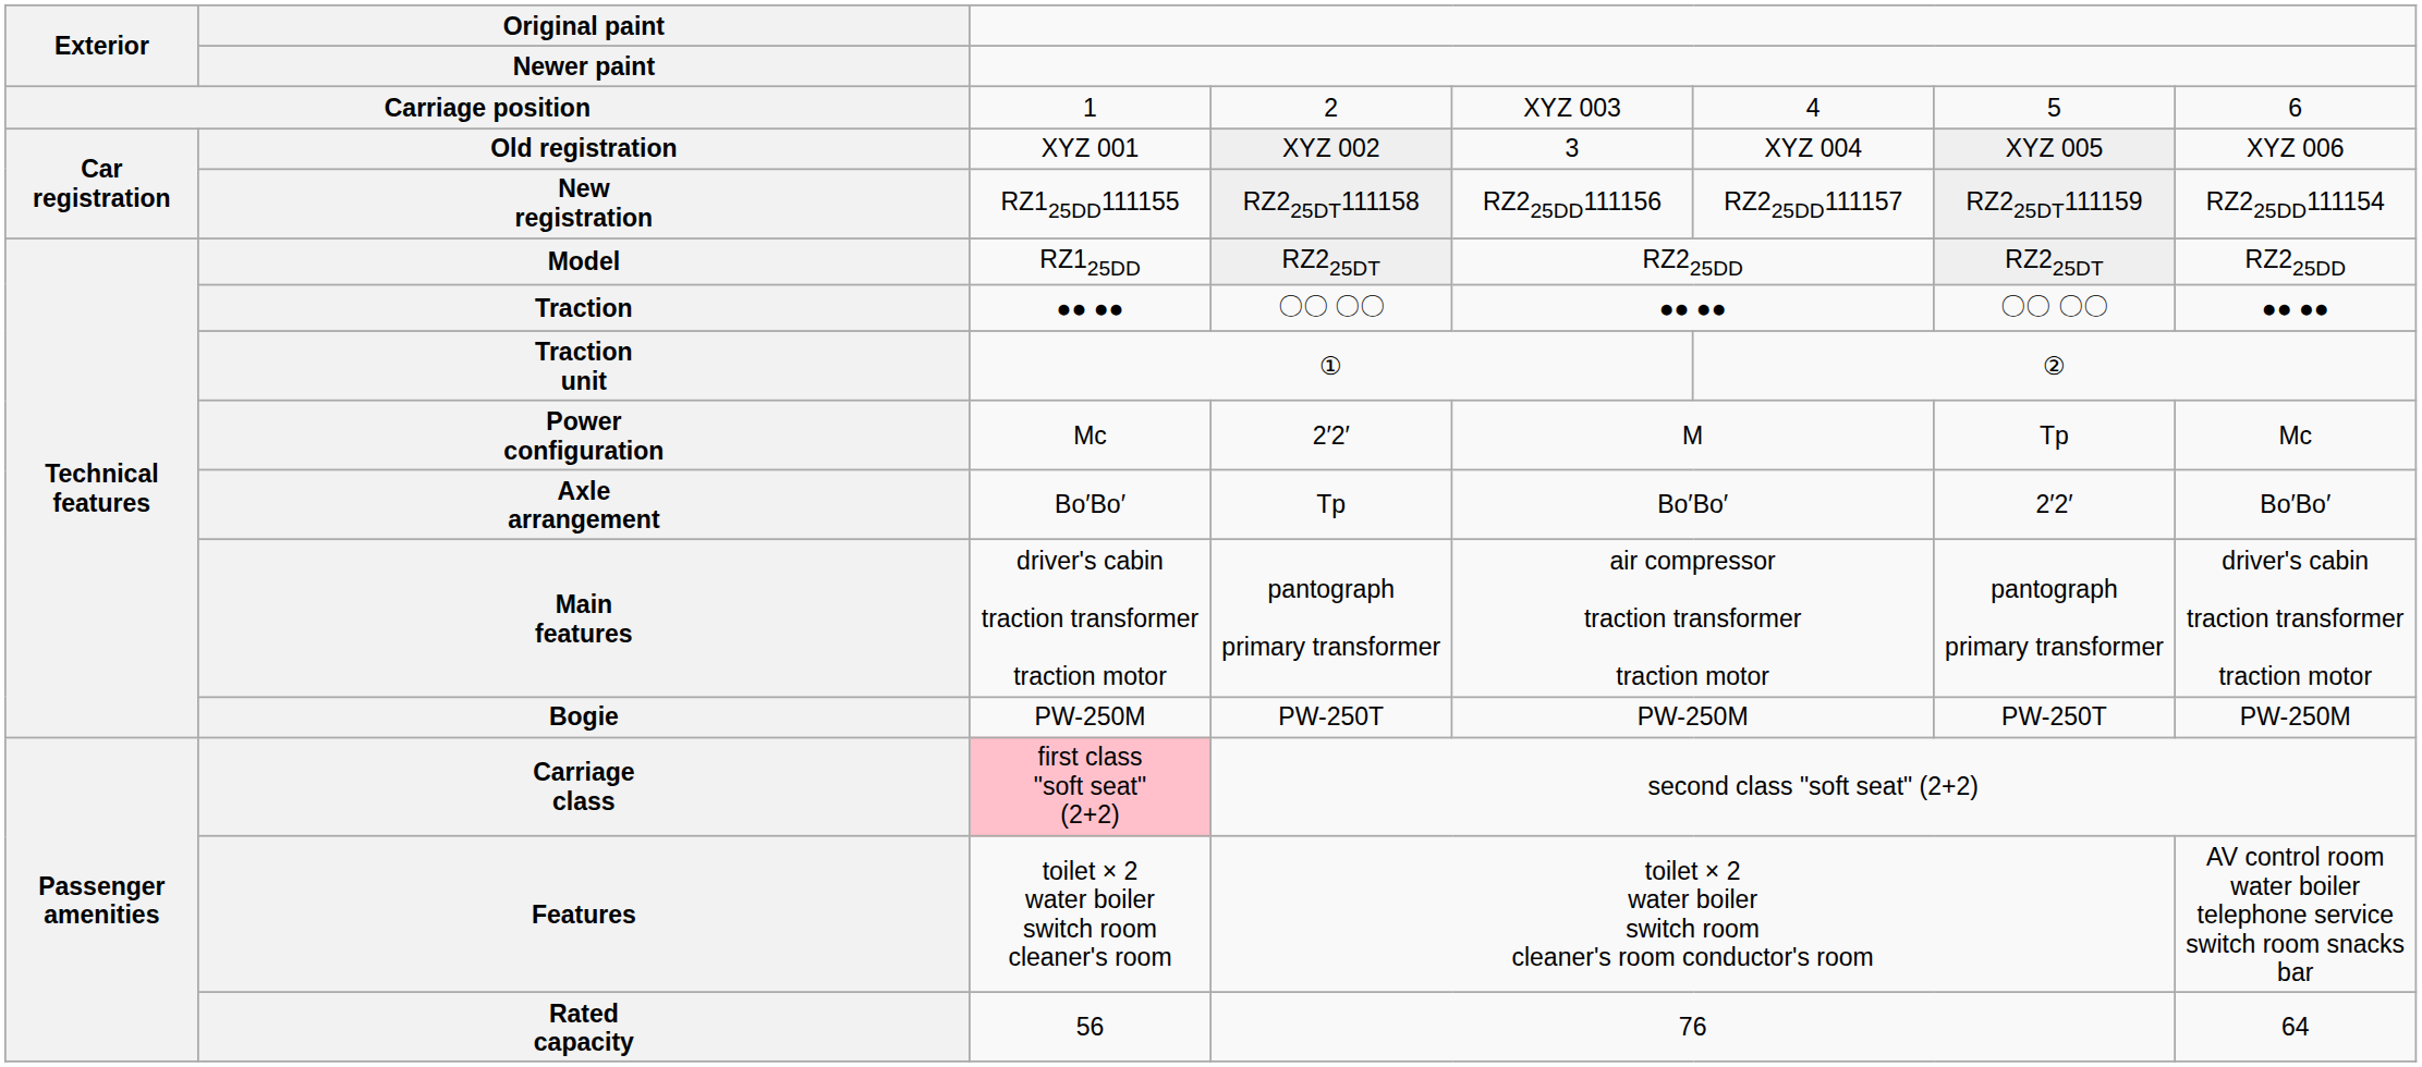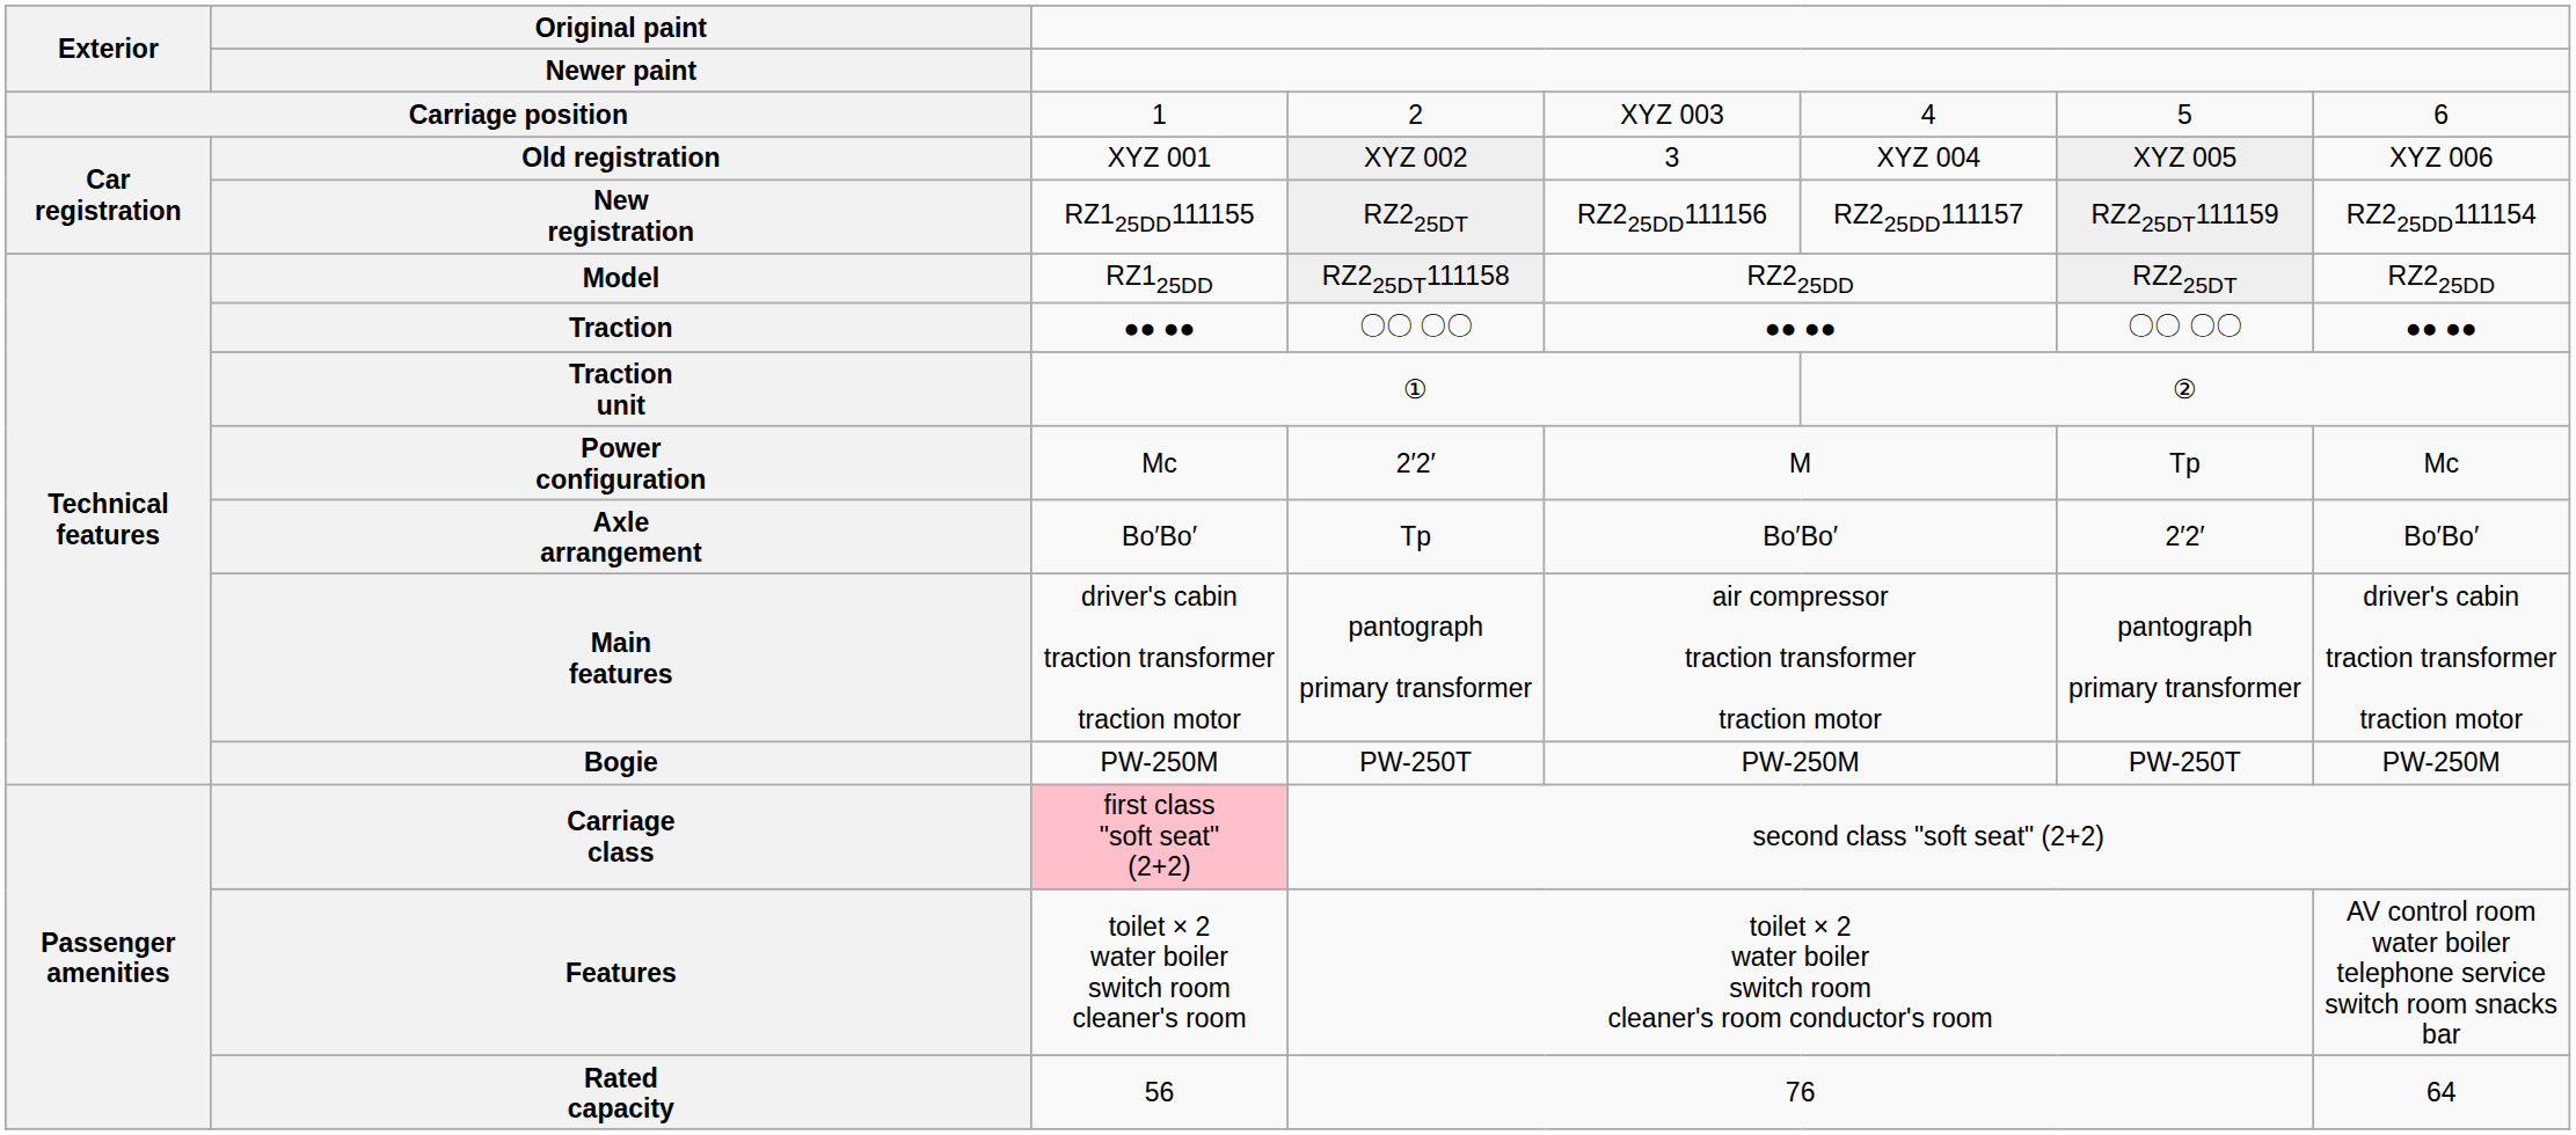New registration | column 4: RZ225DT111158 -> RZ225DT
Model | column 4: RZ225DT -> RZ225DT111158
